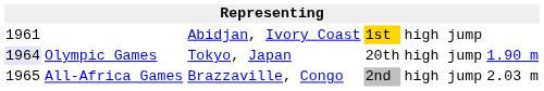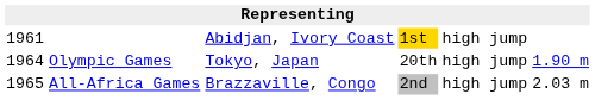Olympic Games | column 1: lavender background -> no background
